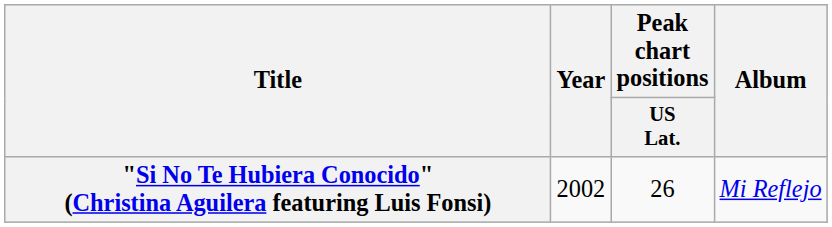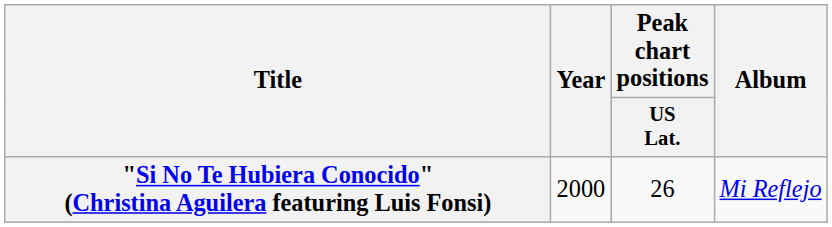row 3 | Year: 2002 -> 2000
